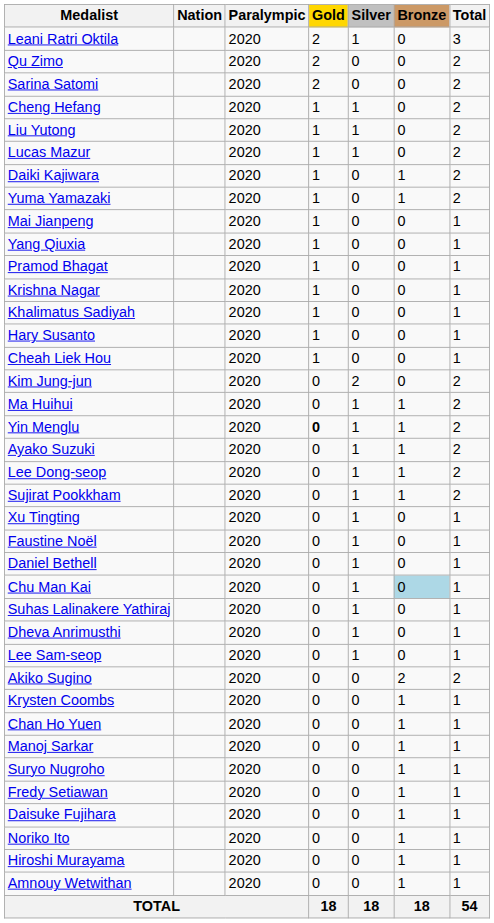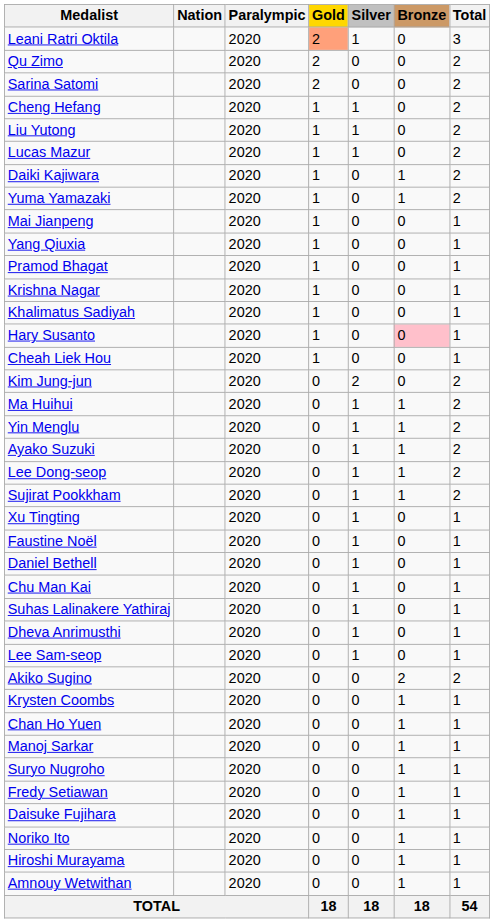Leani Ratri Oktila | Gold: no background -> lightsalmon background
Hary Susanto | Bronze: no background -> pink background
Yin Menglu | Gold: bold -> normal
Chu Man Kai | Bronze: lightblue background -> no background
